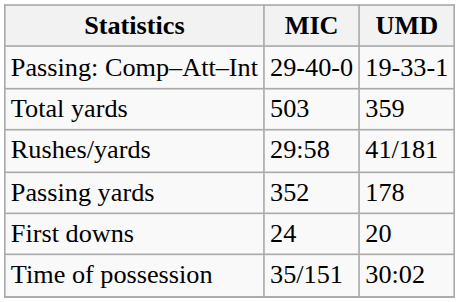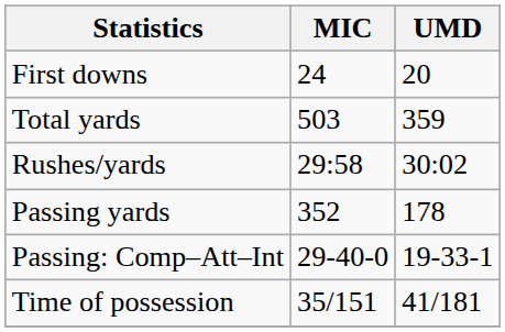rows swapped: First downs <-> Passing: Comp–Att–Int
Rushes/yards | UMD: 41/181 -> 30:02
Time of possession | UMD: 30:02 -> 41/181
